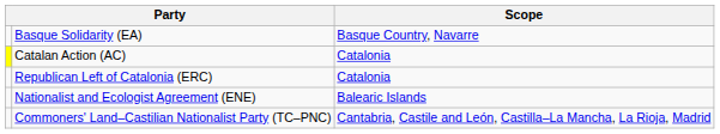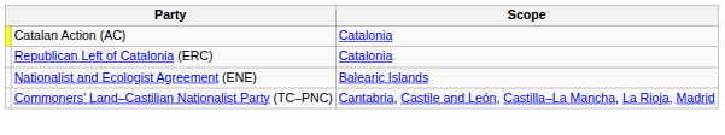- row: Basque Solidarity (EA) | Basque Country, Navarre
